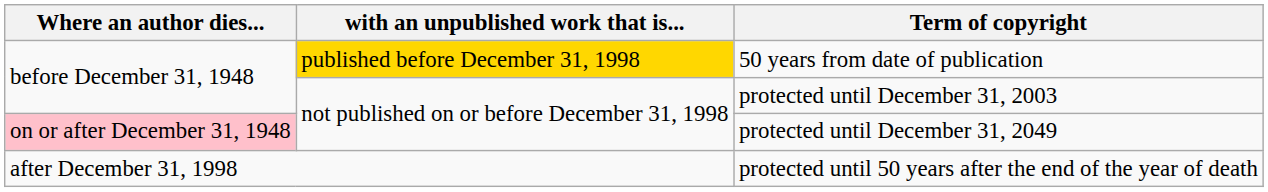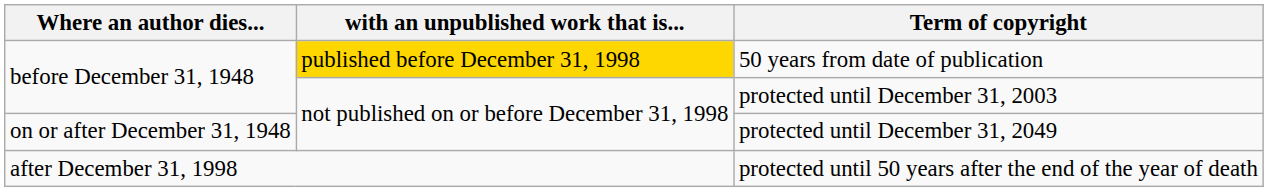protected until December 31, 2049 | Where an author dies...: pink background -> no background
